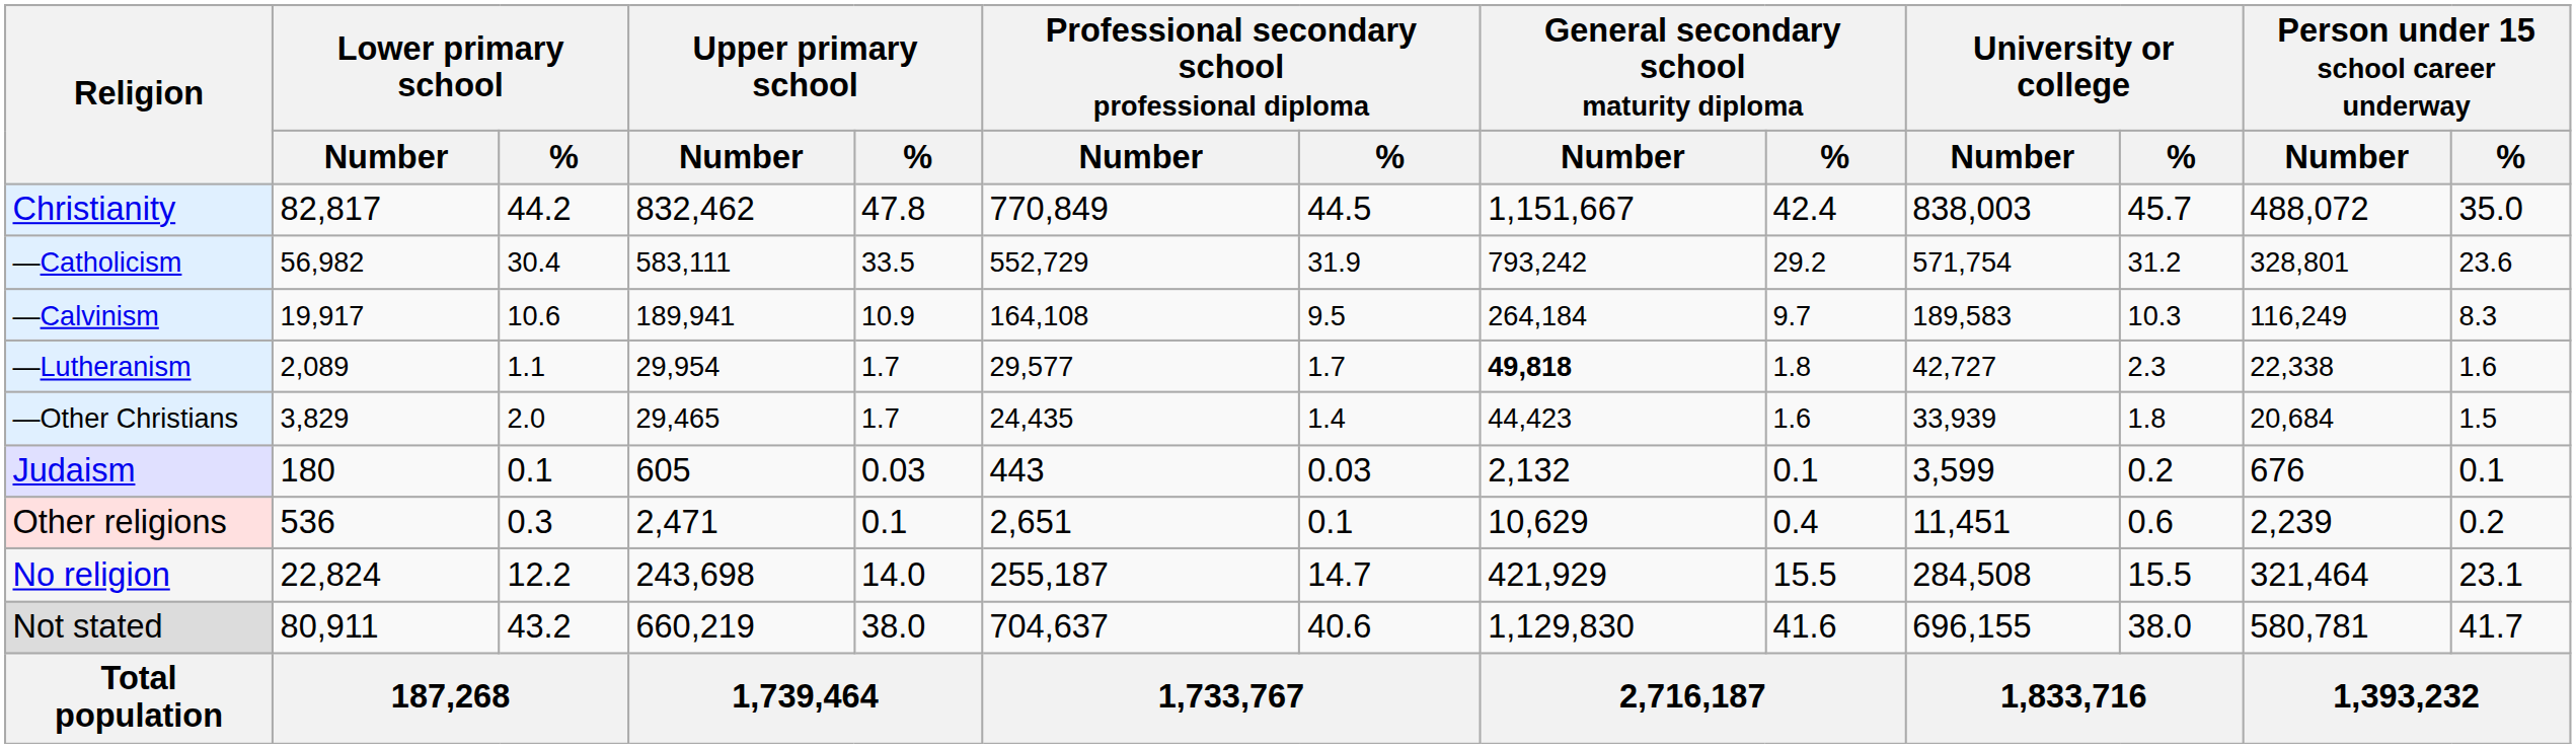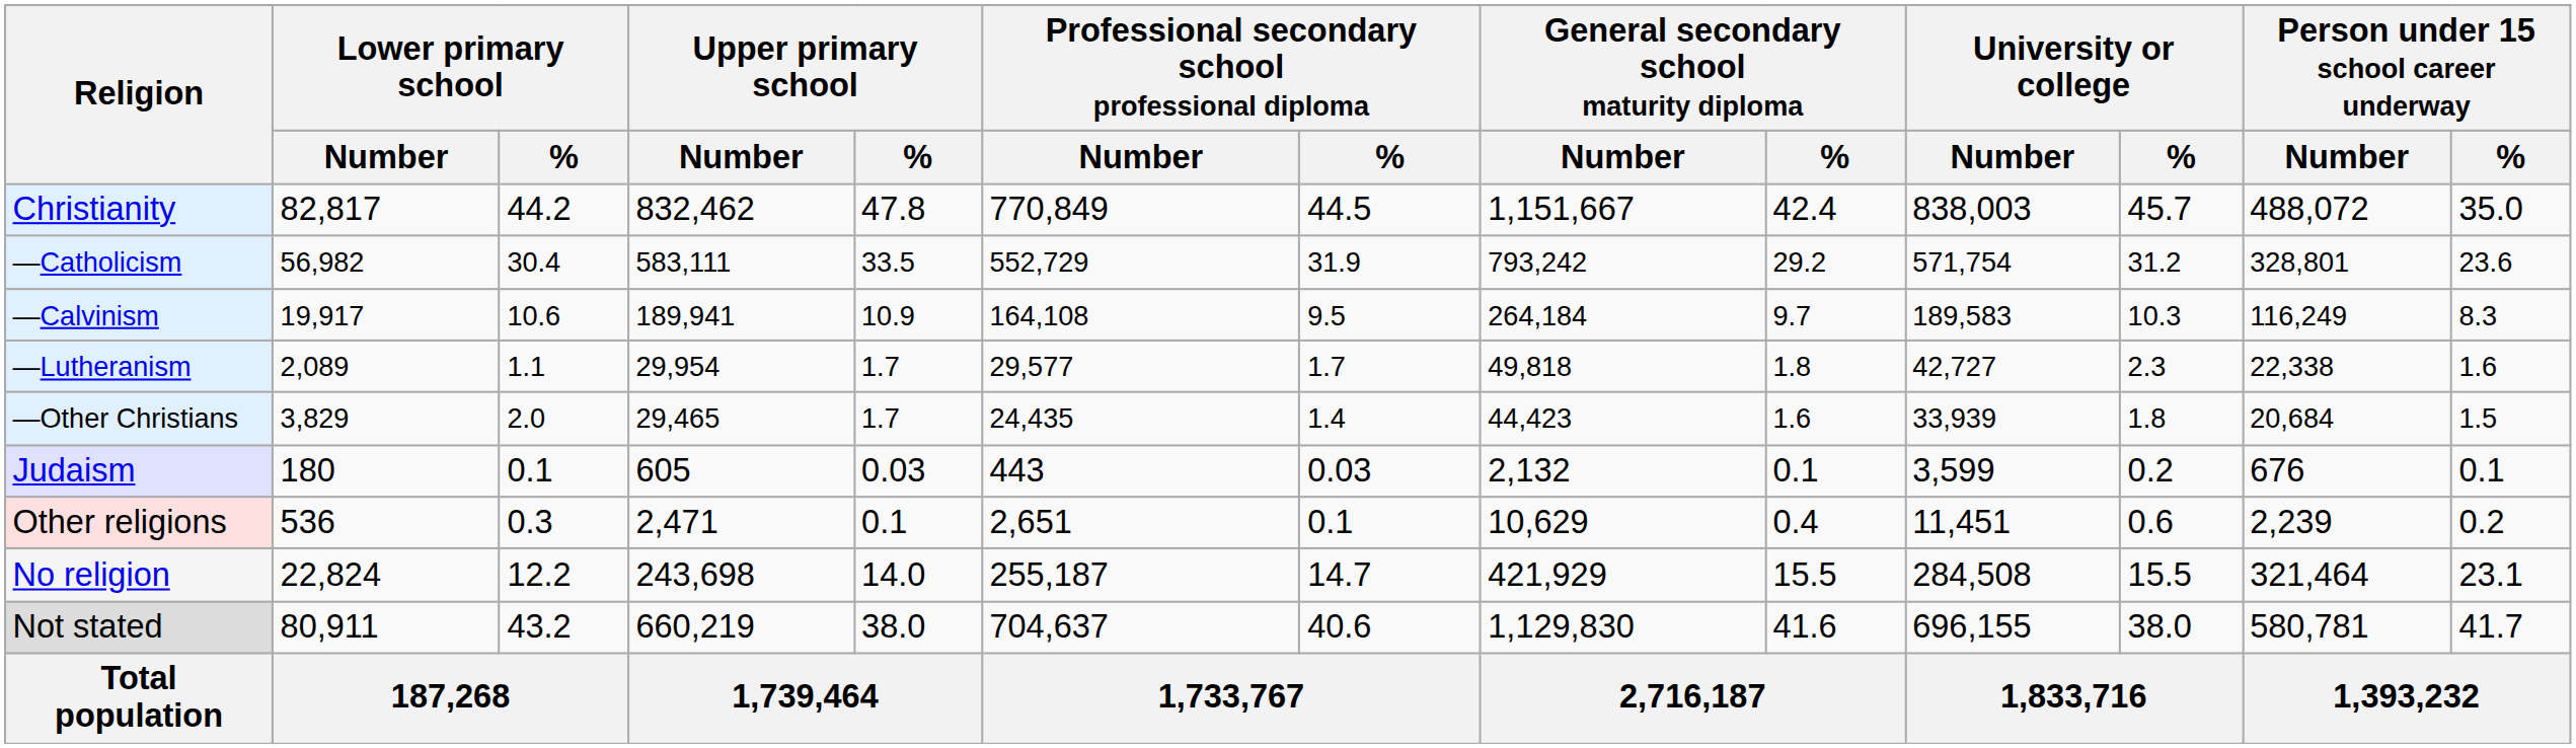—Lutheranism | General secondary school maturity diploma / Number: bold -> normal
